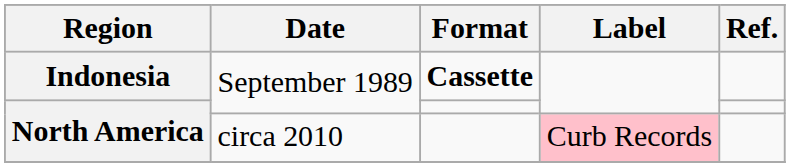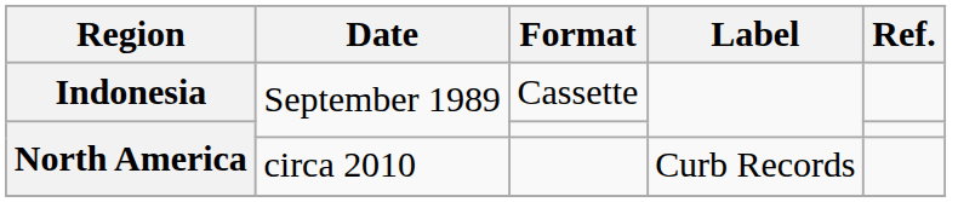Indonesia | Format: bold -> normal
North America / circa 2010 | Label: pink background -> no background
